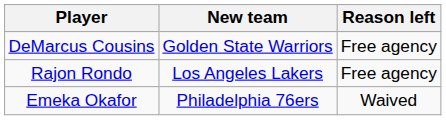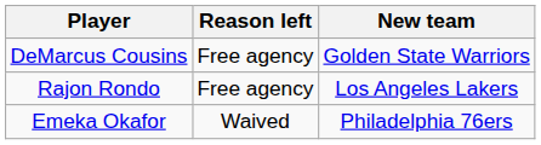columns swapped: Reason left <-> New team
